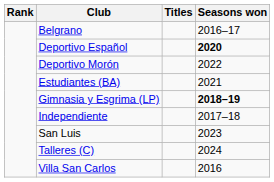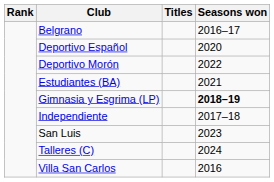Deportivo Español | Seasons won: bold -> normal
